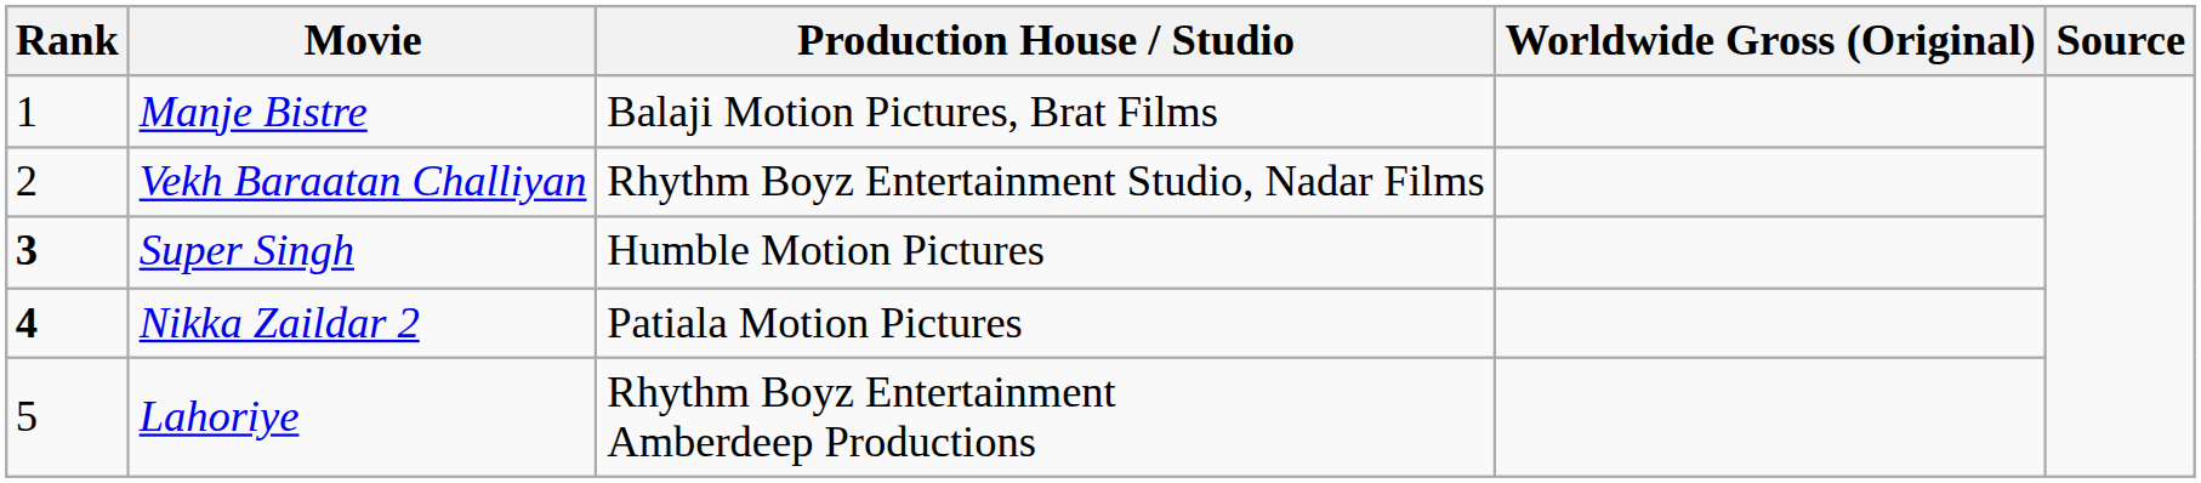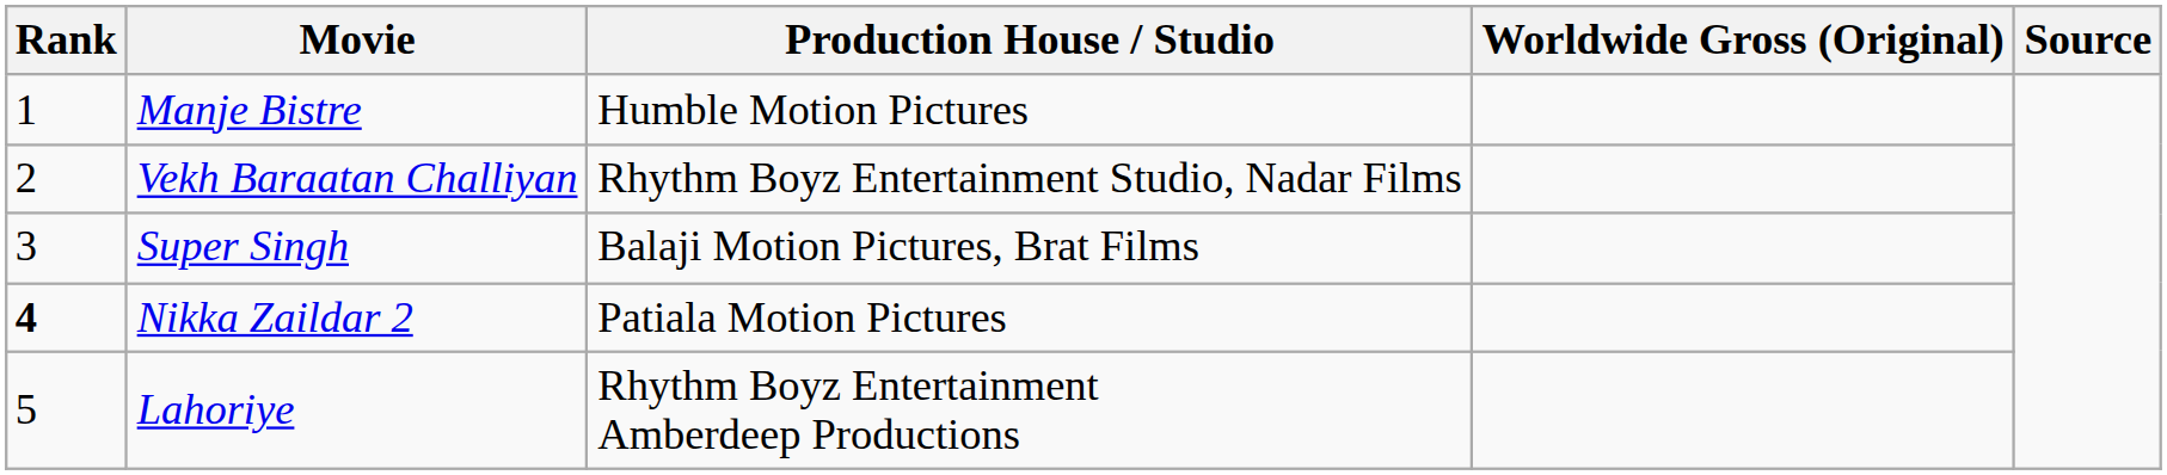Manje Bistre | Production House / Studio: Balaji Motion Pictures, Brat Films -> Humble Motion Pictures
Super Singh | Rank: bold -> normal
Super Singh | Production House / Studio: Humble Motion Pictures -> Balaji Motion Pictures, Brat Films
